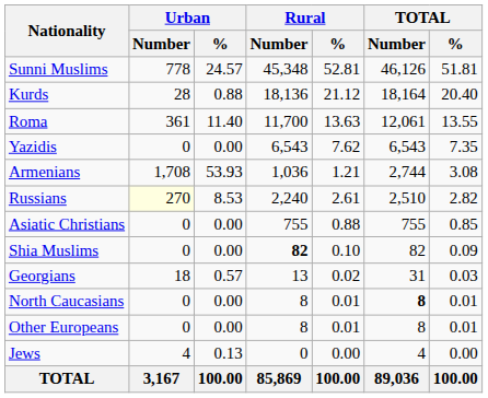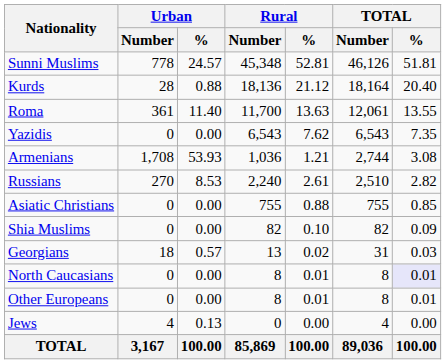Russians | Urban / Number: lightyellow background -> no background
Shia Muslims | Rural / Number: bold -> normal
North Caucasians | TOTAL / Number: bold -> normal
North Caucasians | TOTAL / %: no background -> lavender background
